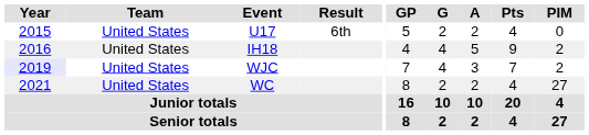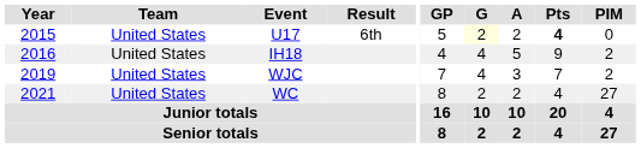U17 | G: no background -> lightyellow background
U17 | Pts: normal -> bold
WJC | Year: lavender background -> no background
